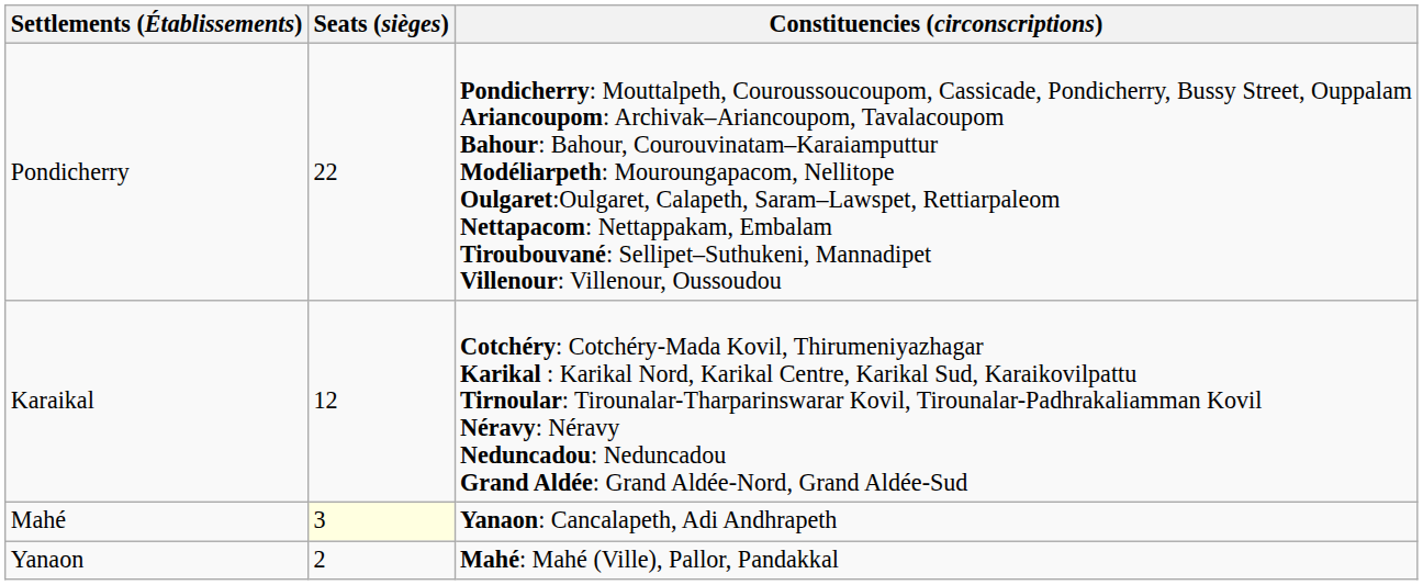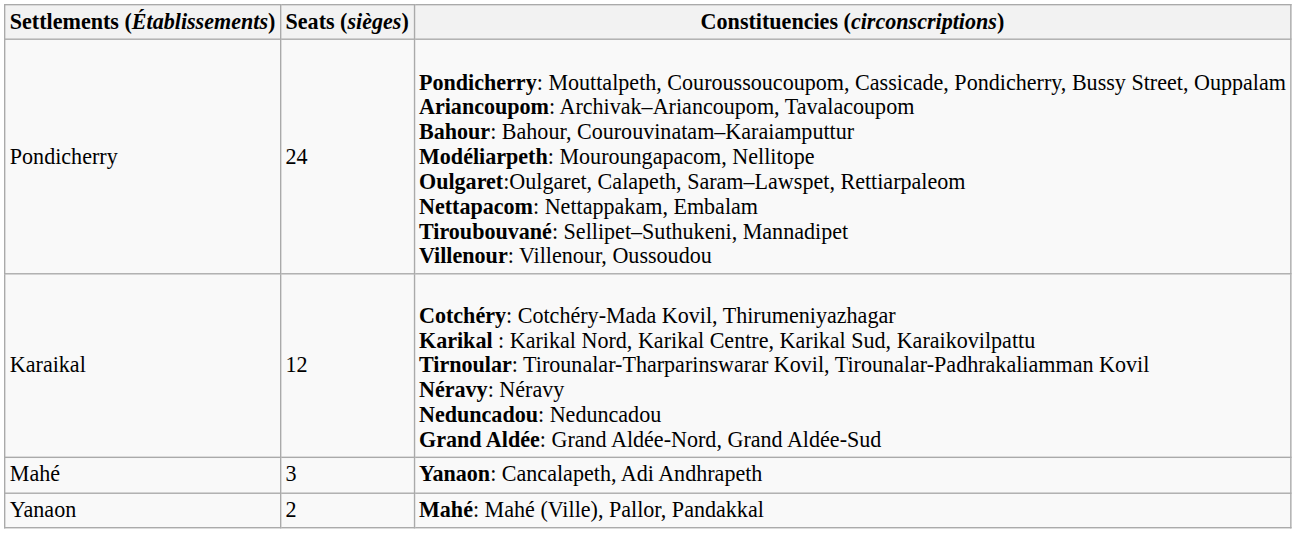Pondicherry | Seats (sièges): 22 -> 24
Mahé | Seats (sièges): lightyellow background -> no background
